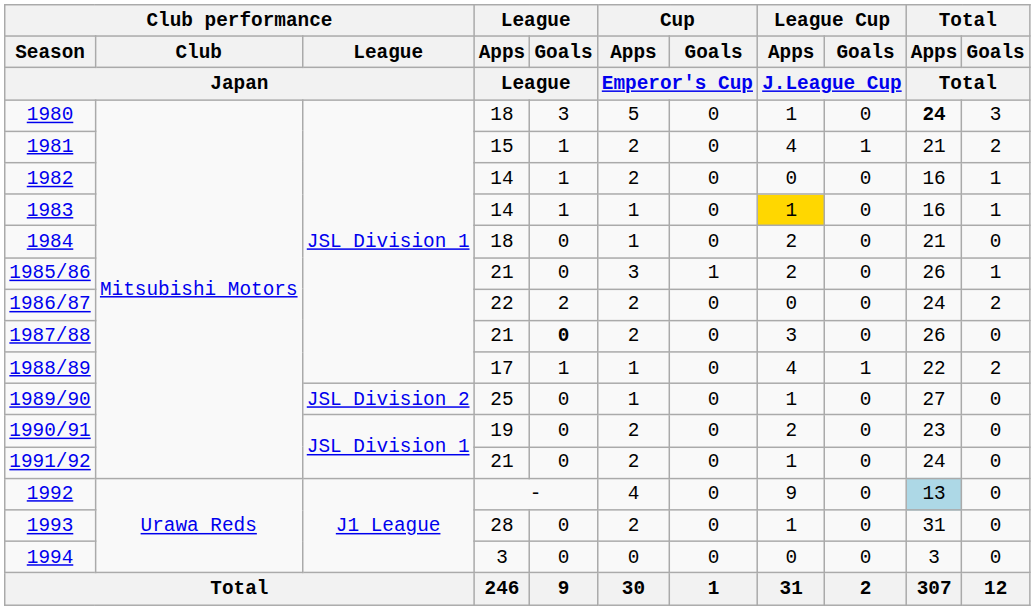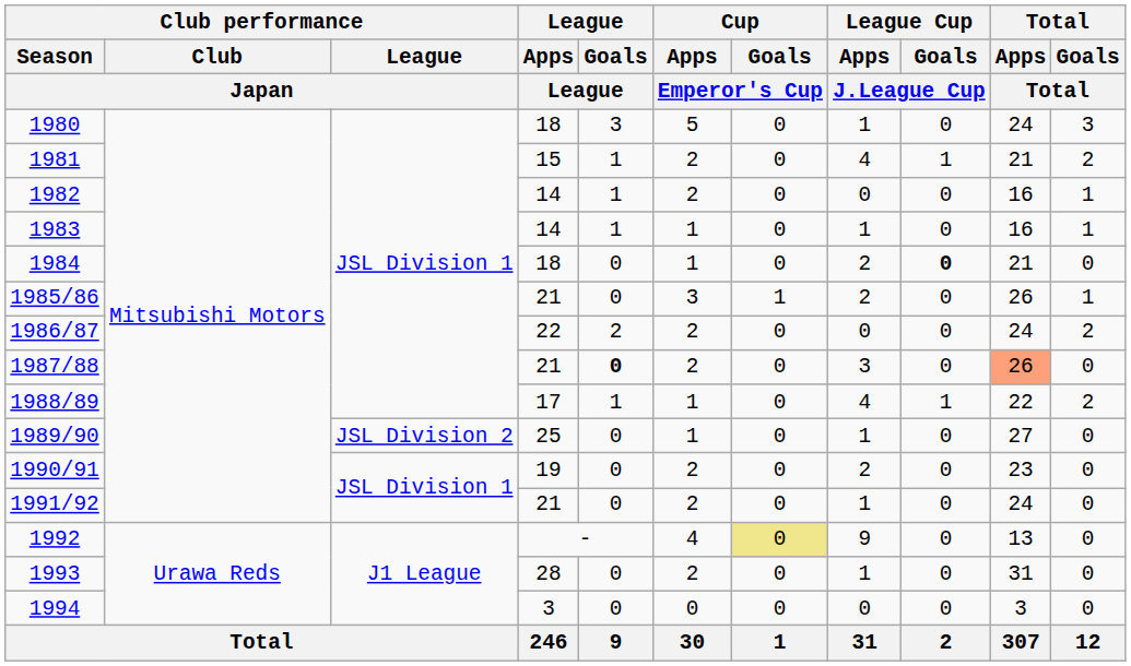1980 | Total / Apps / Total: bold -> normal
1983 | League Cup / Apps / J.League Cup: gold background -> no background
1984 | League Cup / Goals / J.League Cup: normal -> bold
1987/88 | Total / Apps / Total: no background -> lightsalmon background
1992 | Cup / Goals / Emperor's Cup: no background -> khaki background
1992 | Total / Apps / Total: lightblue background -> no background
